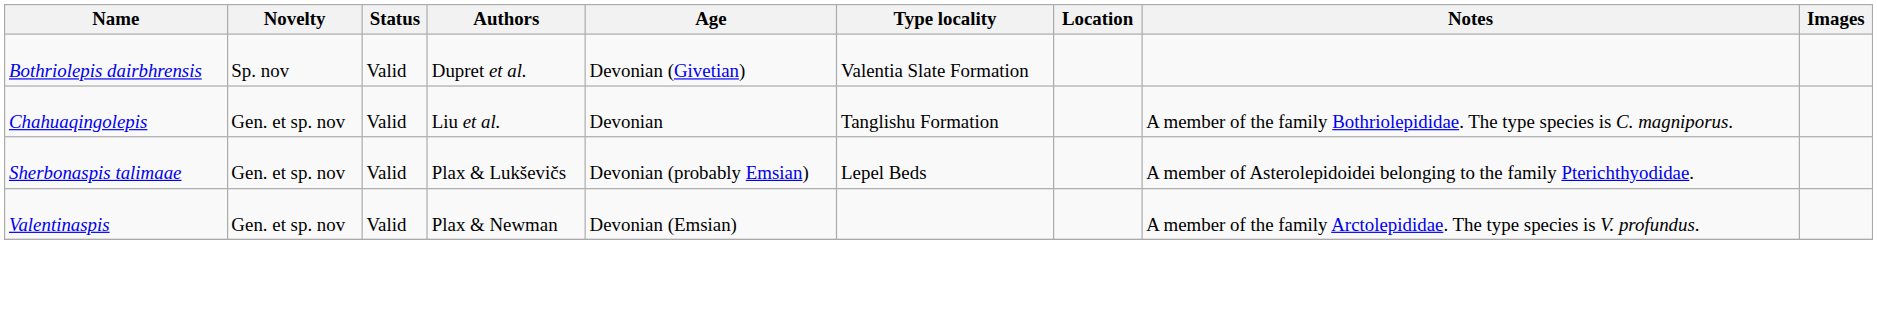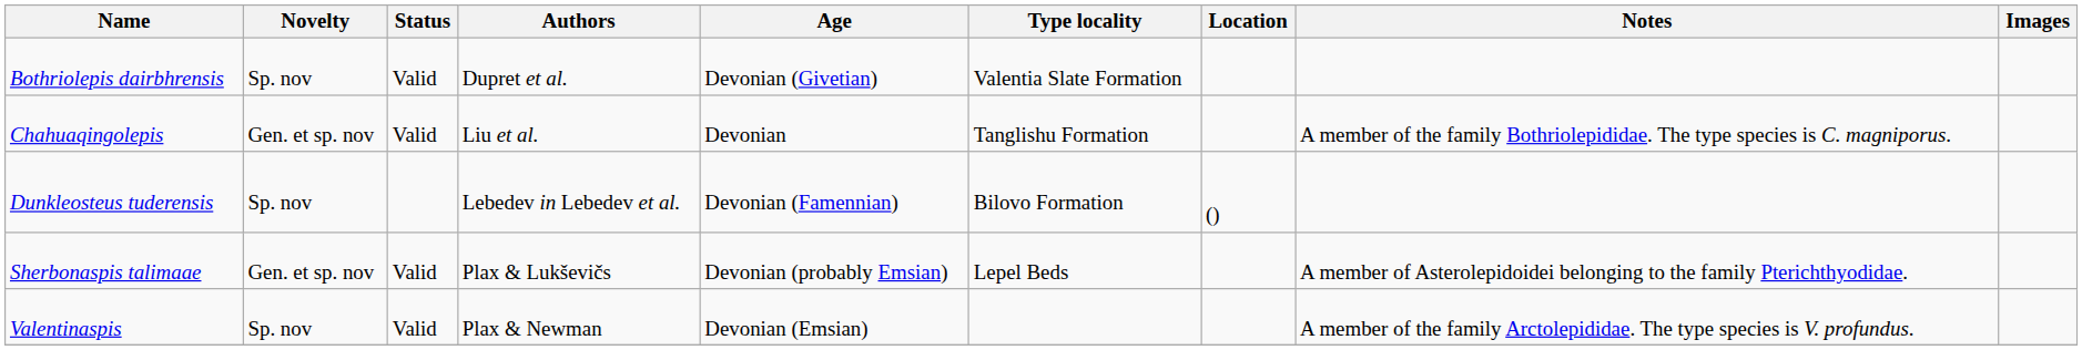+ row: Dunkleosteus tuderensis | Sp. nov | Lebedev in Lebedev et al. | Devonian (Famennian) | Bilovo Formation | ()
Valentinaspis | Novelty: Gen. et sp. nov -> Sp. nov
